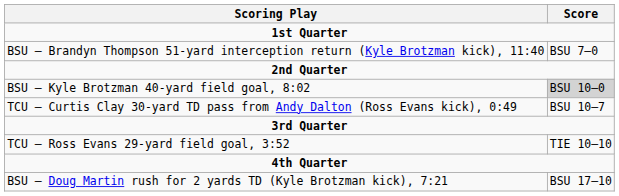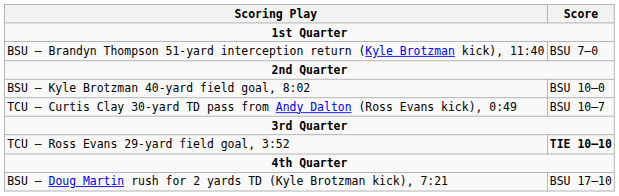BSU — Kyle Brotzman 40-yard field goal, 8:02 | Score: lightgrey background -> no background
TCU — Ross Evans 29-yard field goal, 3:52 | Score: normal -> bold
